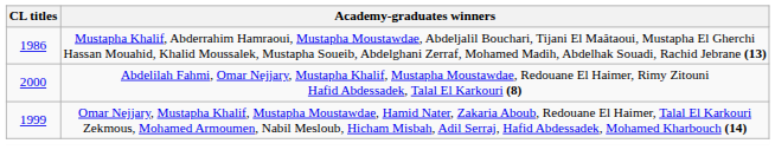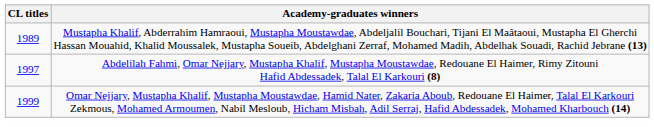row 2 | CL titles: 1986 -> 1989
row 3 | CL titles: 2000 -> 1997
